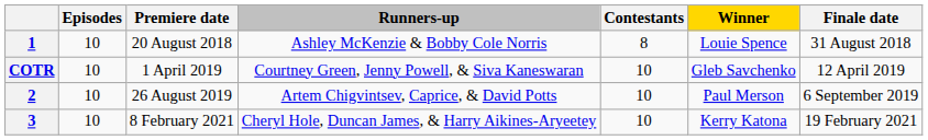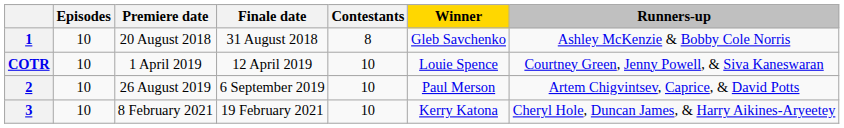columns swapped: Finale date <-> Runners-up
1 | Winner: Louie Spence -> Gleb Savchenko
COTR | Winner: Gleb Savchenko -> Louie Spence
